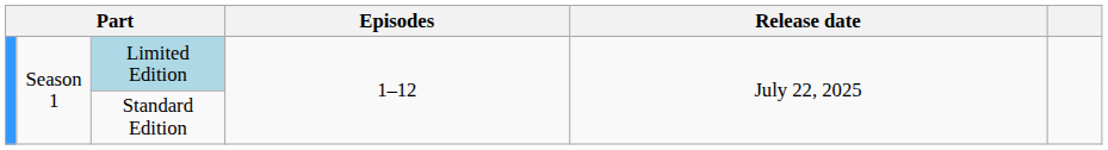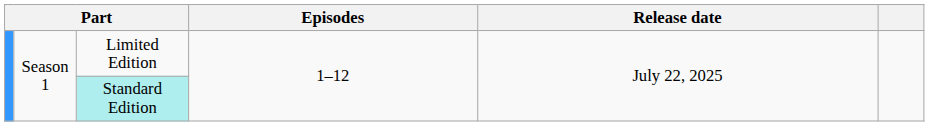Limited Edition | column 3: lightblue background -> no background
Standard Edition | column 3: no background -> paleturquoise background
